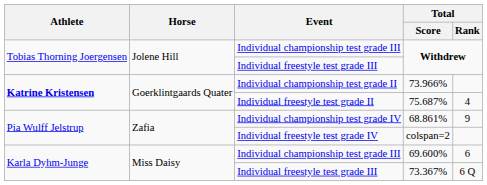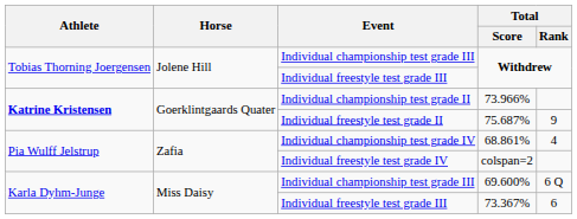75.687% | Total / Rank: 4 -> 9
68.861% | Total / Rank: 9 -> 4
69.600% | Total / Rank: 6 -> 6 Q
73.367% | Total / Rank: 6 Q -> 6
